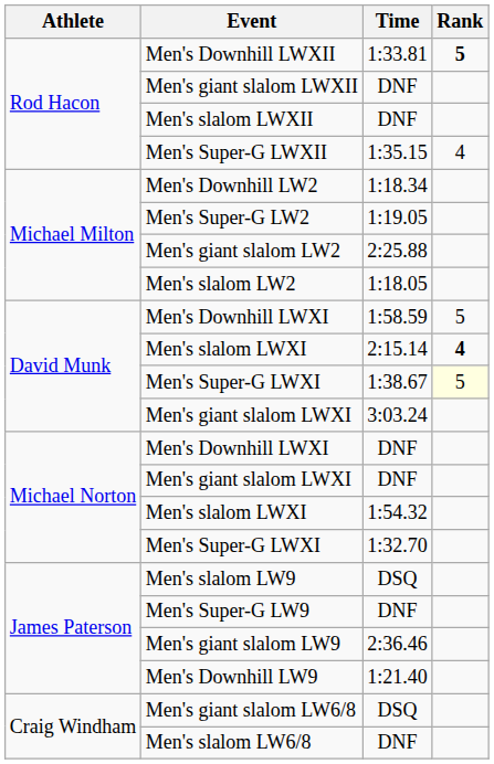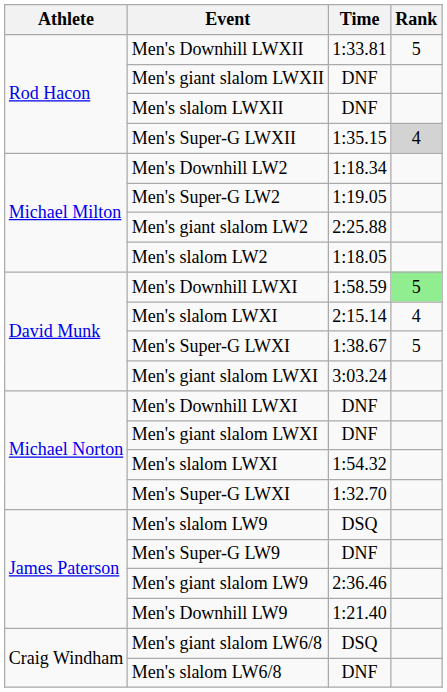Men's Downhill LWXII | Rank: bold -> normal
Men's Super-G LWXII | Rank: no background -> lightgrey background
Men's Downhill LWXI / 1:58.59 | Rank: no background -> lightgreen background
Men's slalom LWXI / 2:15.14 | Rank: bold -> normal
Men's Super-G LWXI / 1:38.67 | Rank: lightyellow background -> no background
